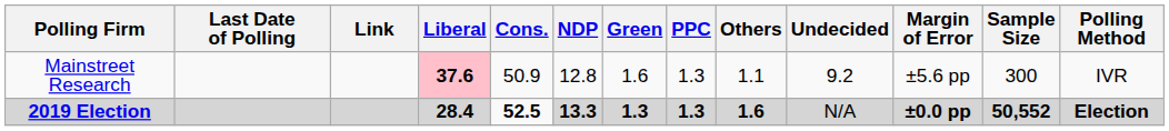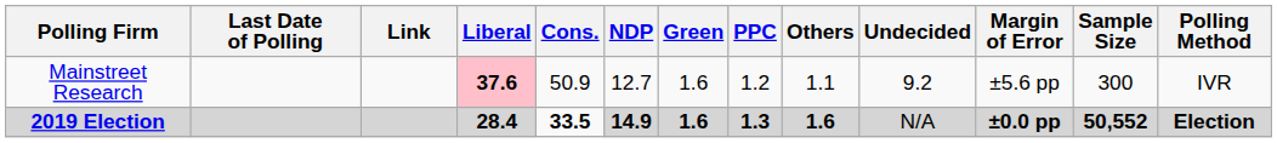Mainstreet Research | NDP: 12.8 -> 12.7
Mainstreet Research | PPC: 1.3 -> 1.2
2019 Election | Cons.: 52.5 -> 33.5
2019 Election | NDP: 13.3 -> 14.9
2019 Election | Green: 1.3 -> 1.6
